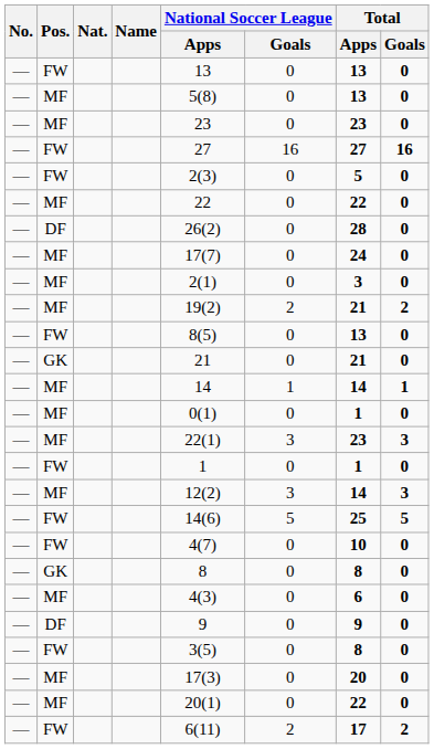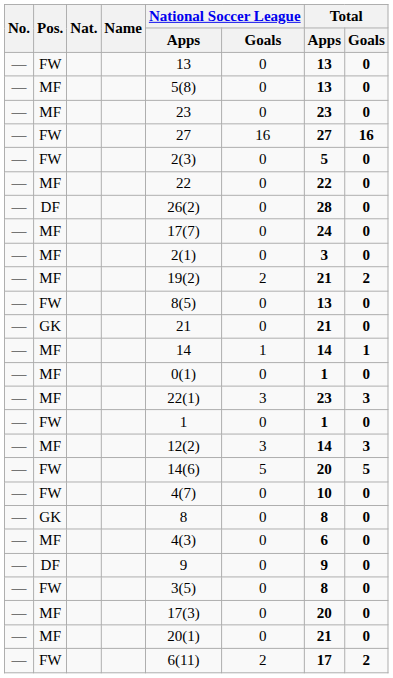row 20 | Total / Apps: 25 -> 20
row 27 | Total / Apps: 22 -> 21
